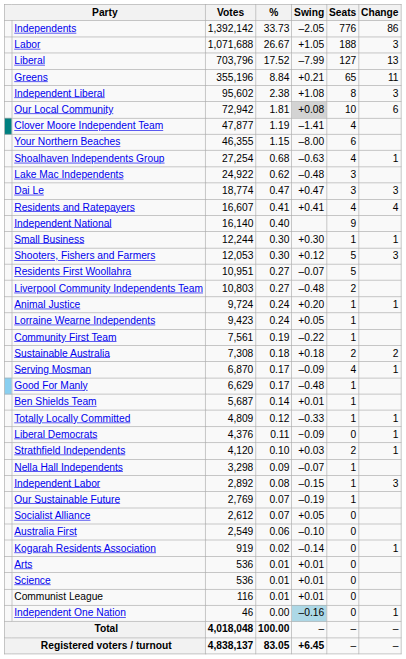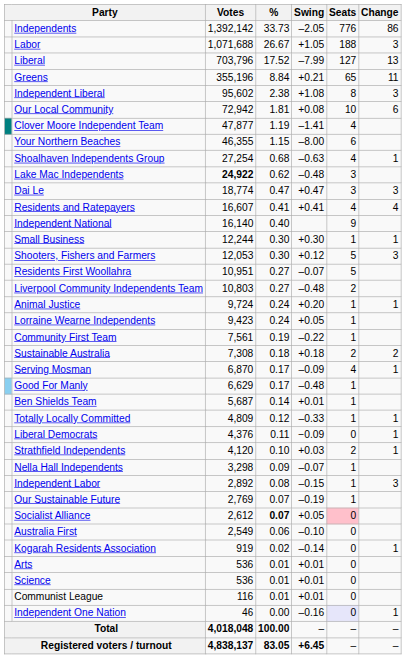Our Local Community | Swing: lightgrey background -> no background
Lake Mac Independents | Votes: normal -> bold
Socialist Alliance | %: normal -> bold
Socialist Alliance | Seats: no background -> pink background
Independent One Nation | Swing: lightblue background -> no background
Independent One Nation | Seats: no background -> lavender background
